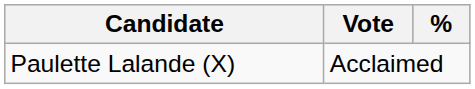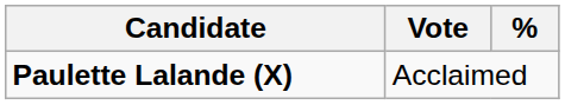Paulette Lalande (X) | Candidate: normal -> bold
